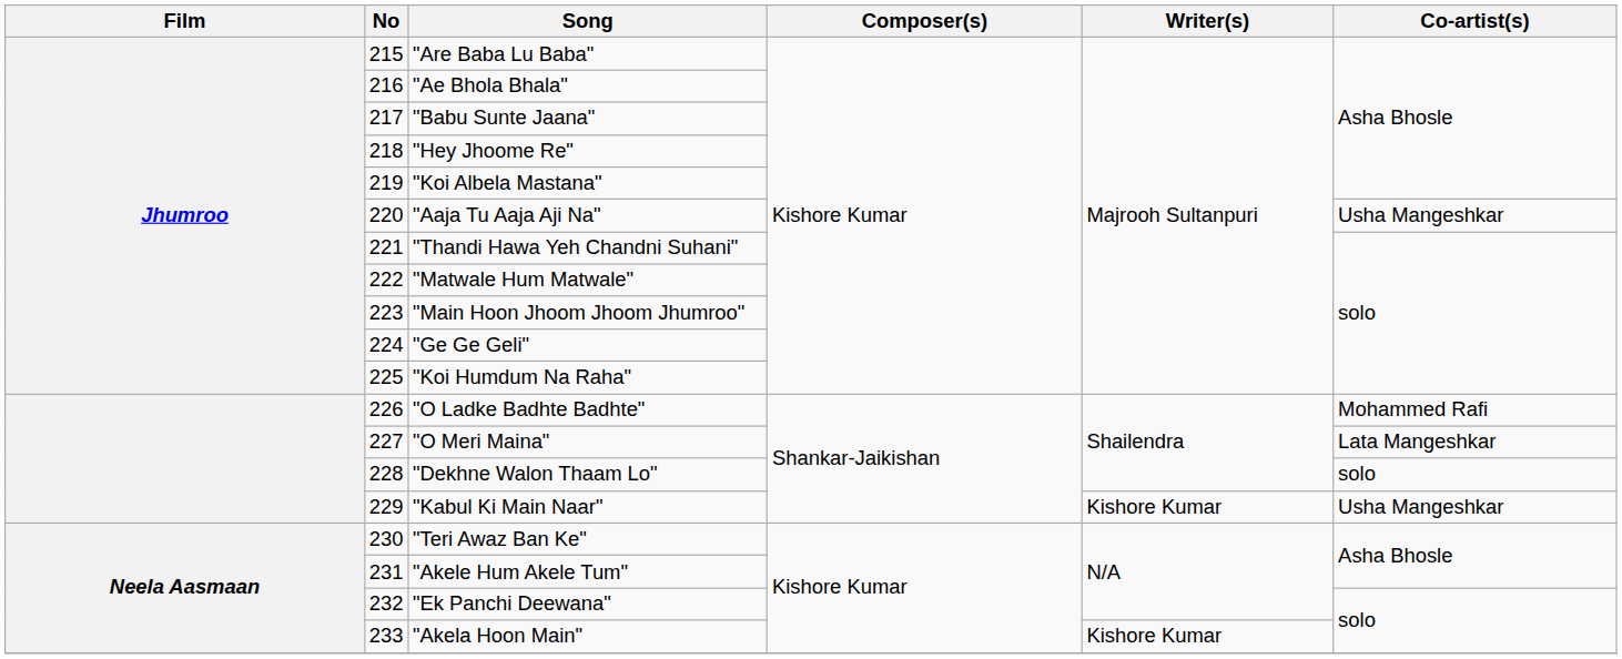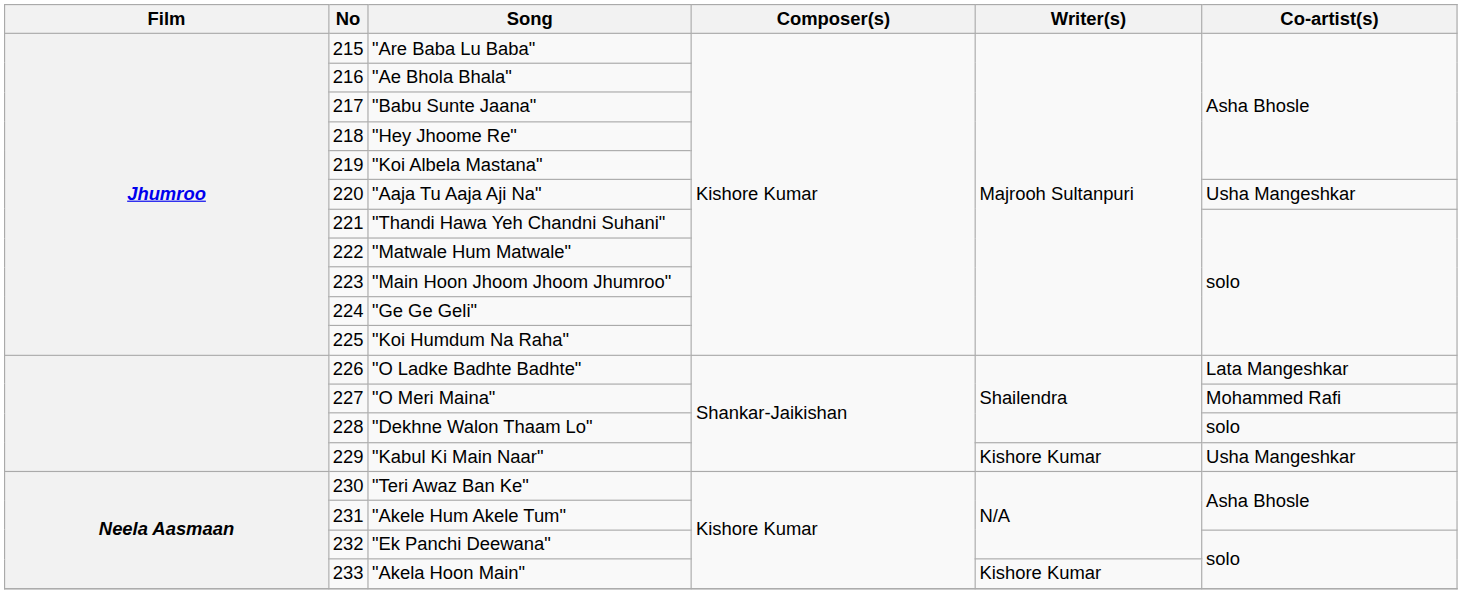"O Ladke Badhte Badhte" | Co-artist(s): Mohammed Rafi -> Lata Mangeshkar
"O Meri Maina" | Co-artist(s): Lata Mangeshkar -> Mohammed Rafi
